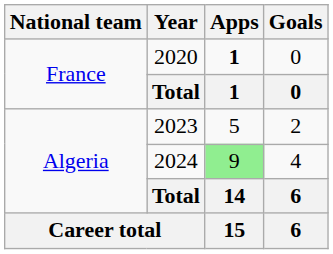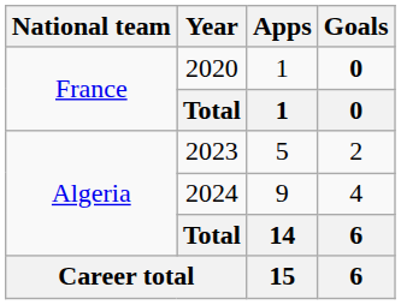2020 | Apps: bold -> normal
2020 | Goals: normal -> bold
2024 | Apps: lightgreen background -> no background
